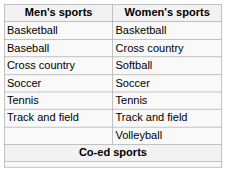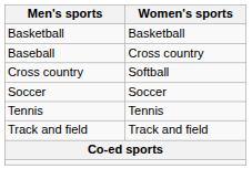- row: Volleyball
